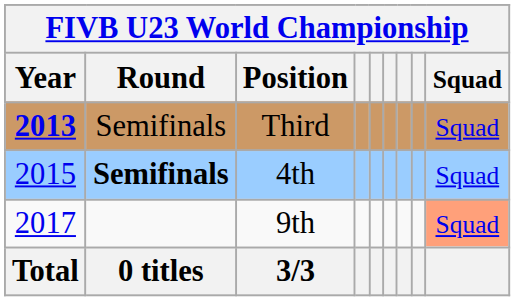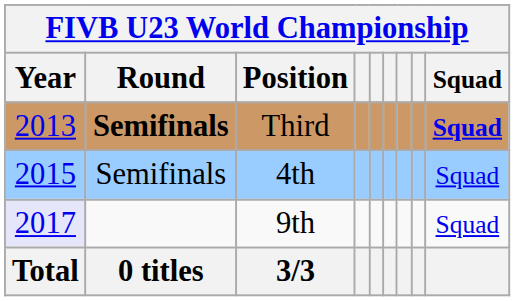Third | Year: bold -> normal
Third | Round: normal -> bold
Third | Squad: normal -> bold
4th | Round: bold -> normal
9th | Year: no background -> lavender background
9th | Squad: lightsalmon background -> no background
